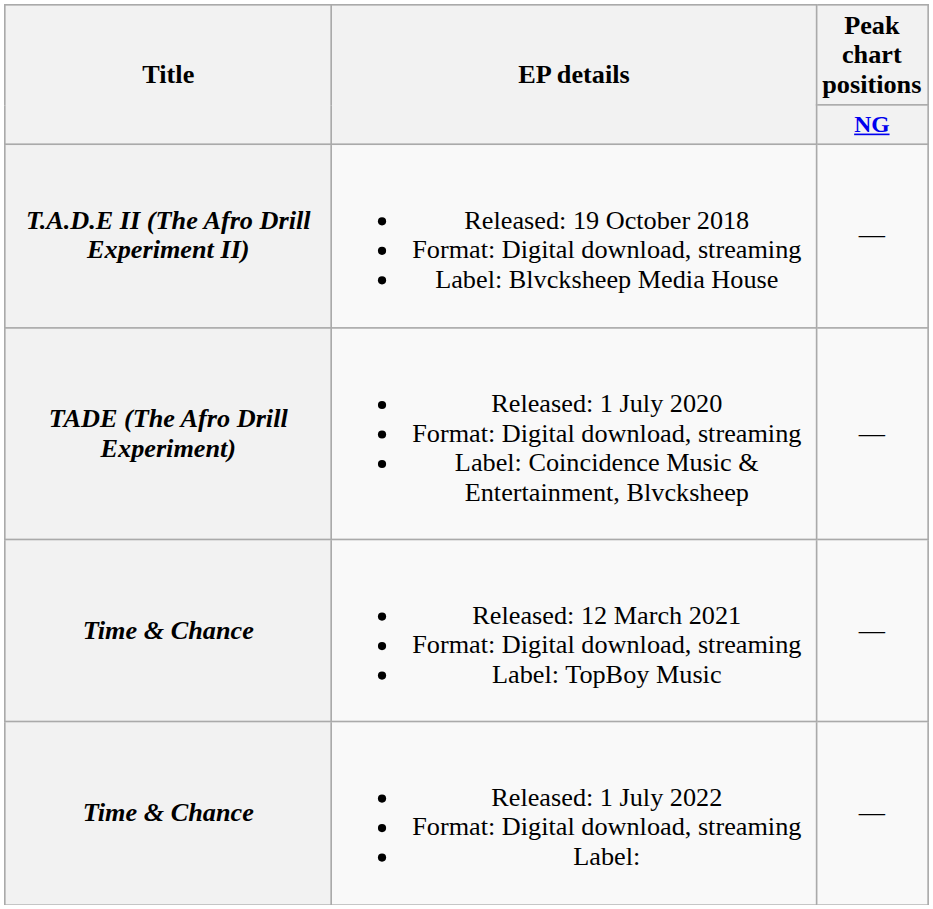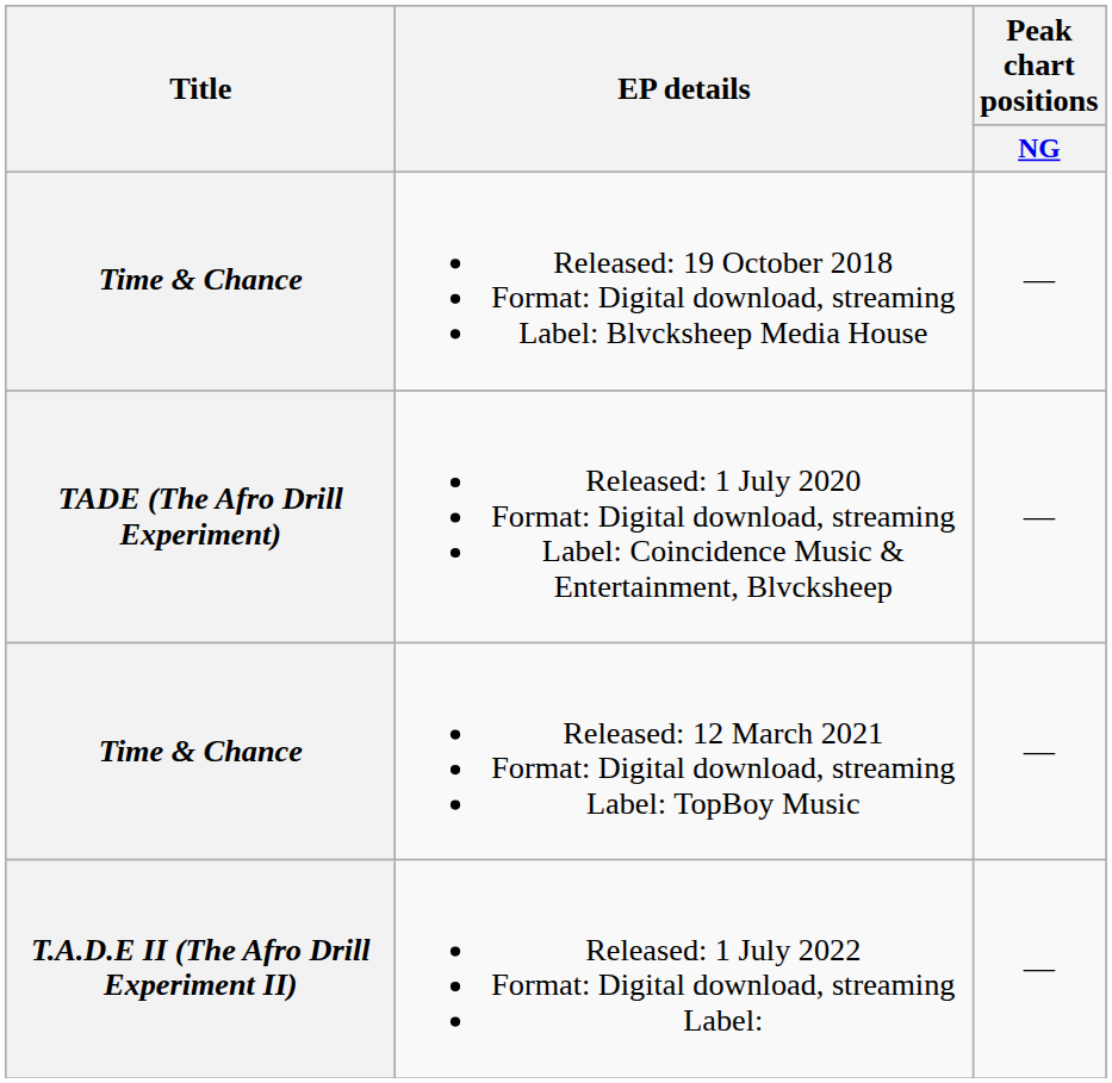row 3 | Title: T.A.D.E II (The Afro Drill Experiment II) -> Time & Chance
row 6 | Title: Time & Chance -> T.A.D.E II (The Afro Drill Experiment II)
